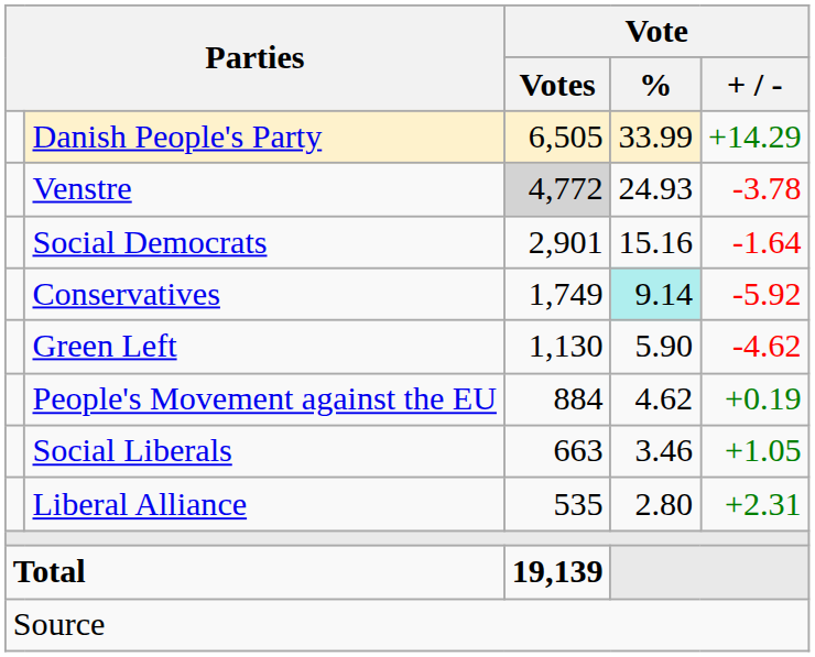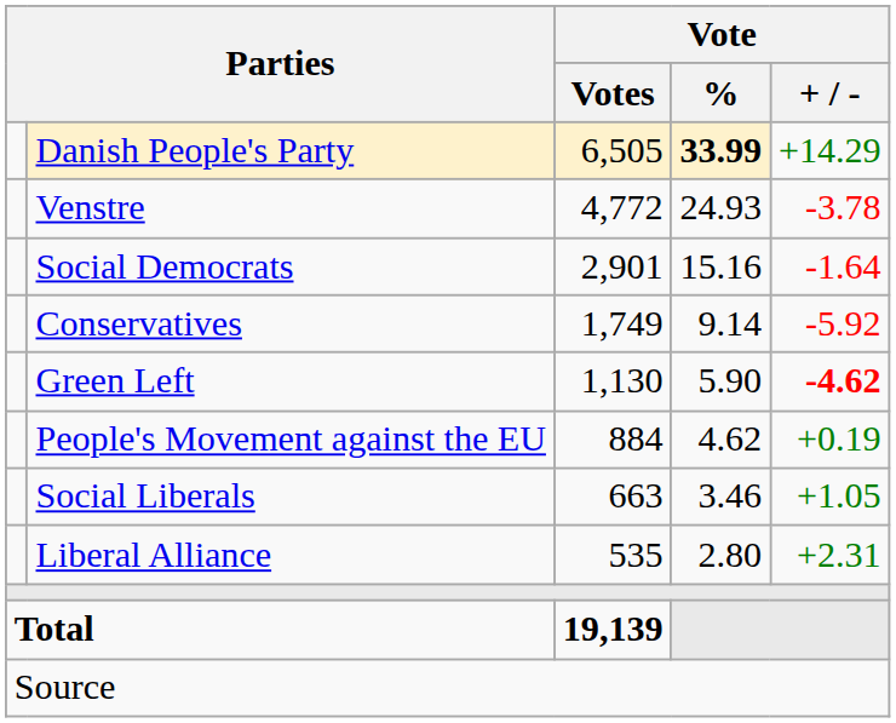Danish People's Party | Vote / %: normal -> bold
Venstre | Vote / Votes: lightgrey background -> no background
Conservatives | Vote / %: paleturquoise background -> no background
Green Left | Vote / + / -: normal -> bold
